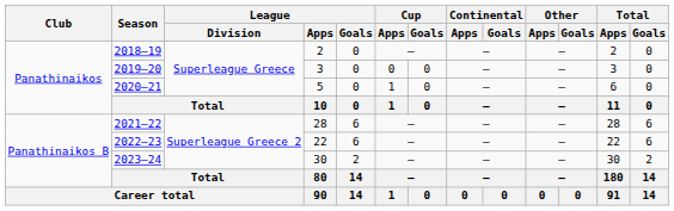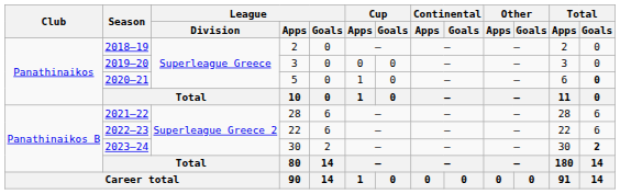2020–21 | Total / Goals: normal -> bold
2023–24 | Total / Goals: normal -> bold
